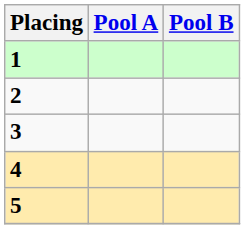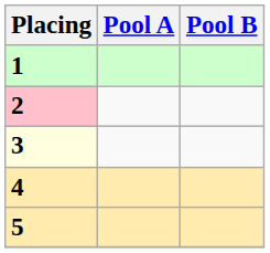2 | Placing: no background -> pink background
3 | Placing: no background -> lightyellow background
